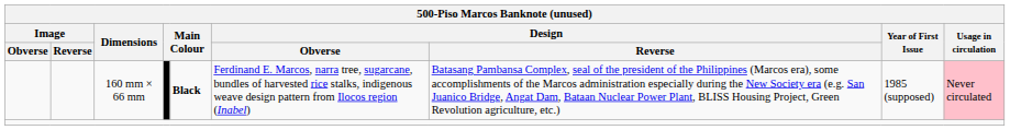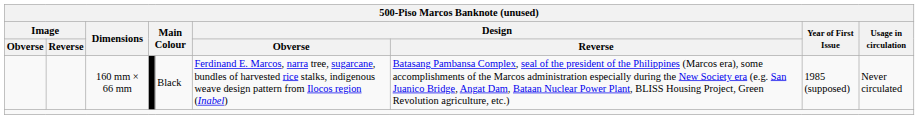160 mm × 66 mm | column 5: bold -> normal
160 mm × 66 mm | Usage in circulation: pink background -> no background
